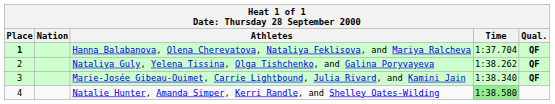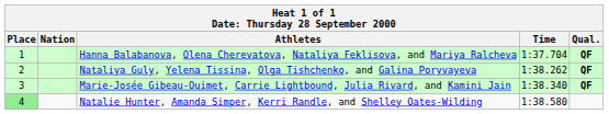row 3 | Place: bold -> normal
row 6 | Place: no background -> lightgreen background
row 6 | Time: lightgreen background -> no background
